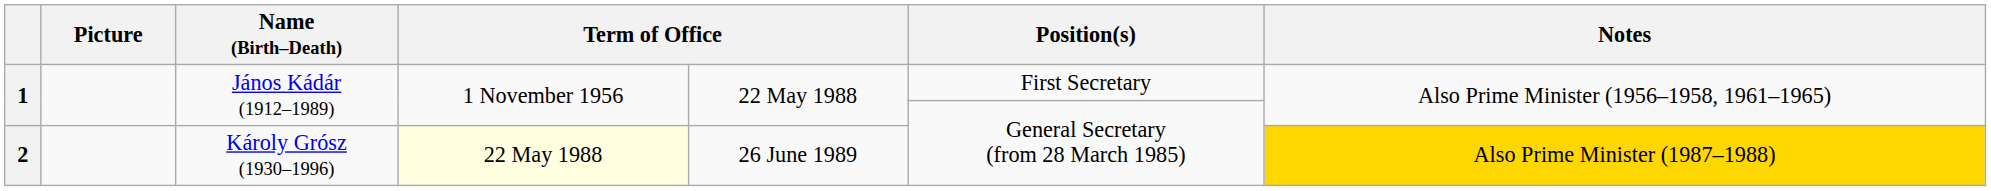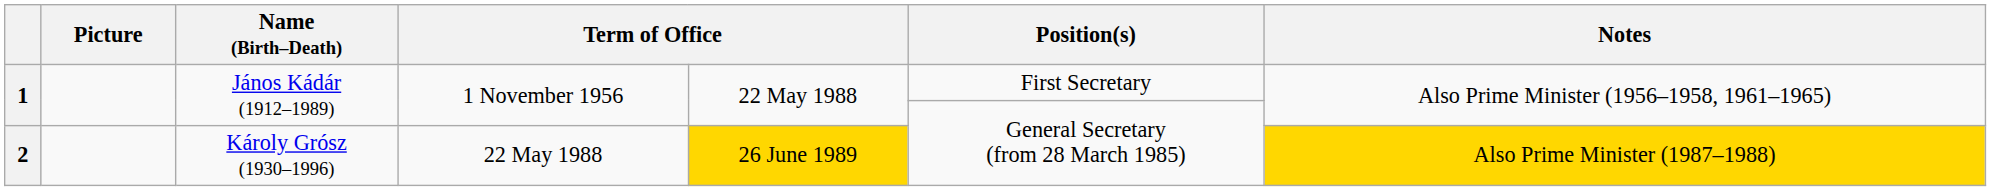2 | column 4: lightyellow background -> no background
2 | column 5: no background -> gold background
